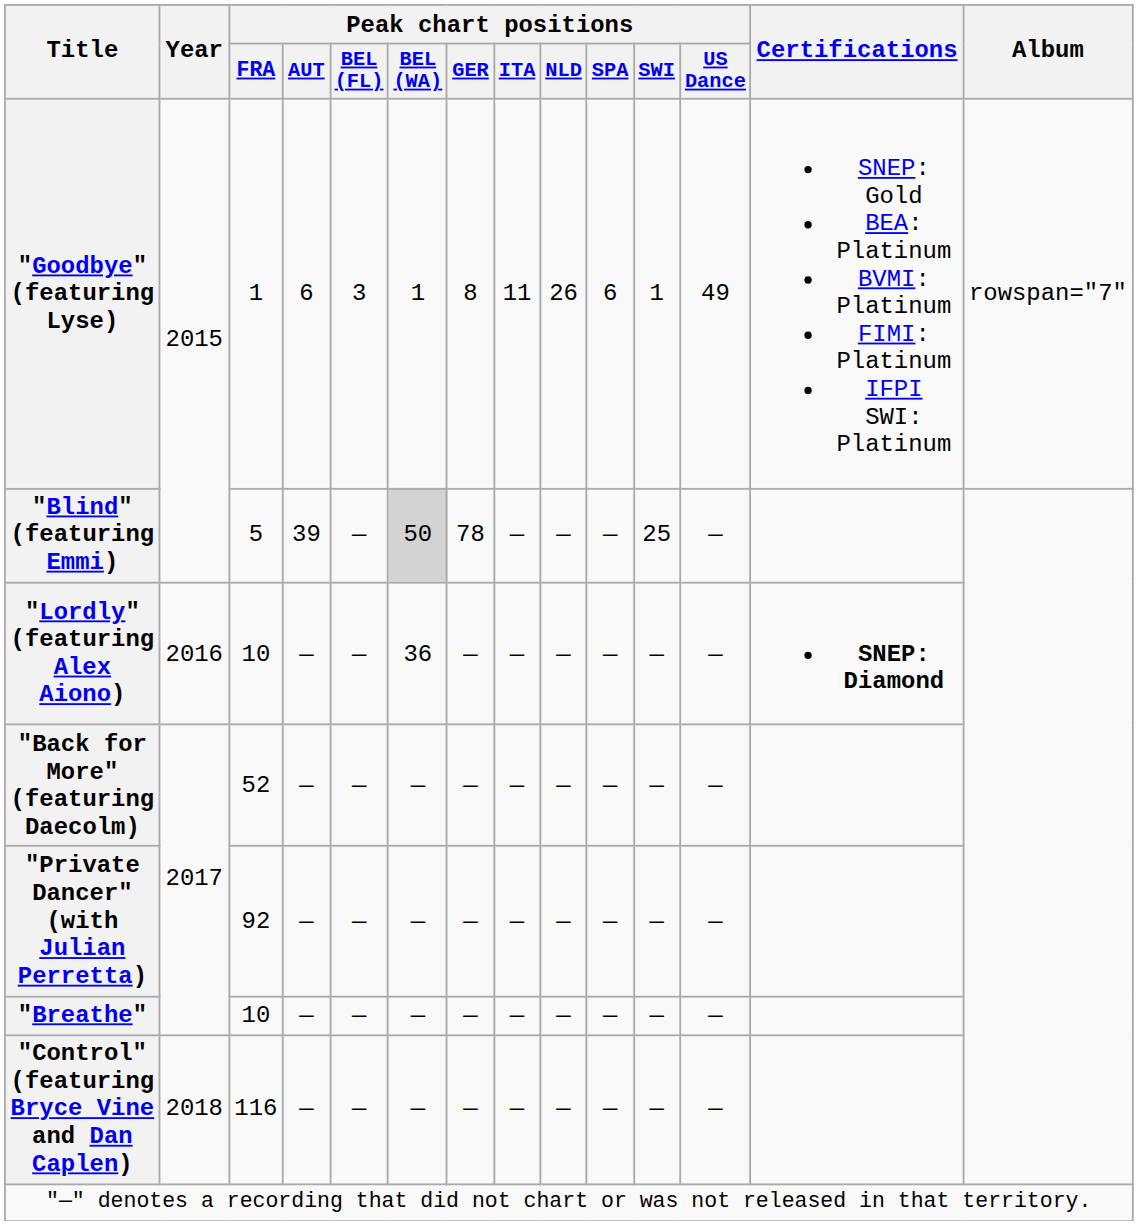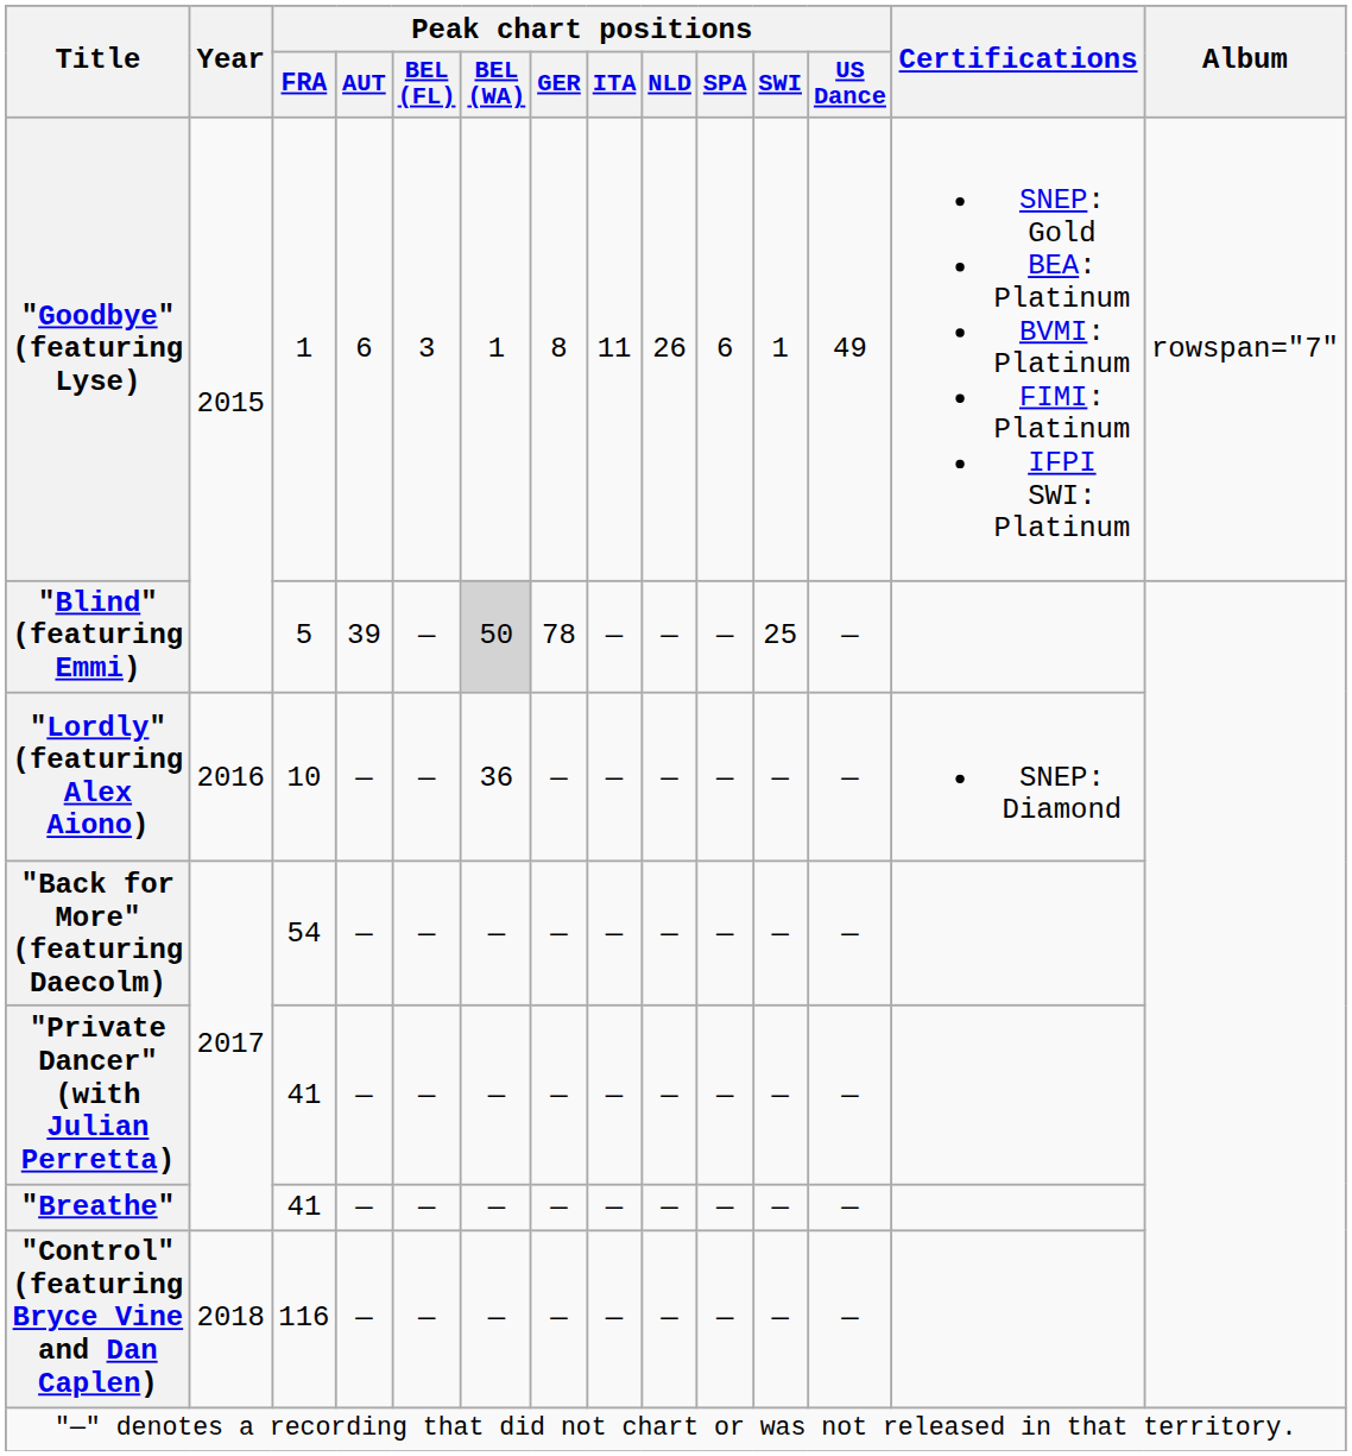"Lordly" (featuring Alex Aiono) | Certifications: bold -> normal
"Back for More" (featuring Daecolm) | Peak chart positions / FRA: 52 -> 54
"Private Dancer" (with Julian Perretta) | Peak chart positions / FRA: 92 -> 41
"Breathe" | Peak chart positions / FRA: 10 -> 41
